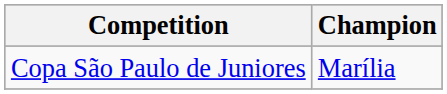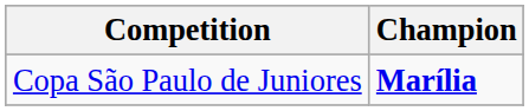Copa São Paulo de Juniores | Champion: normal -> bold
